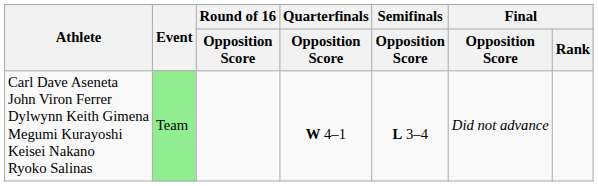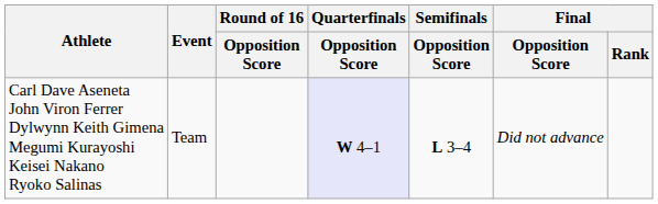row 3 | Event: lightgreen background -> no background
row 3 | Quarterfinals / Opposition Score: no background -> lavender background
